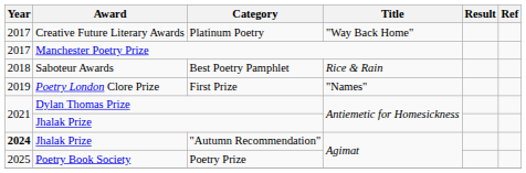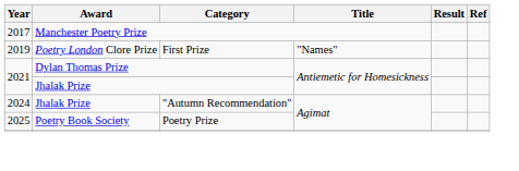- row: 2017 | Creative Future Literary Awards | Platinum Poetry | "Way Back Home"
- row: 2018 | Saboteur Awards | Best Poetry Pamphlet | Rice & Rain
"Autumn Recommendation" | Year: bold -> normal
